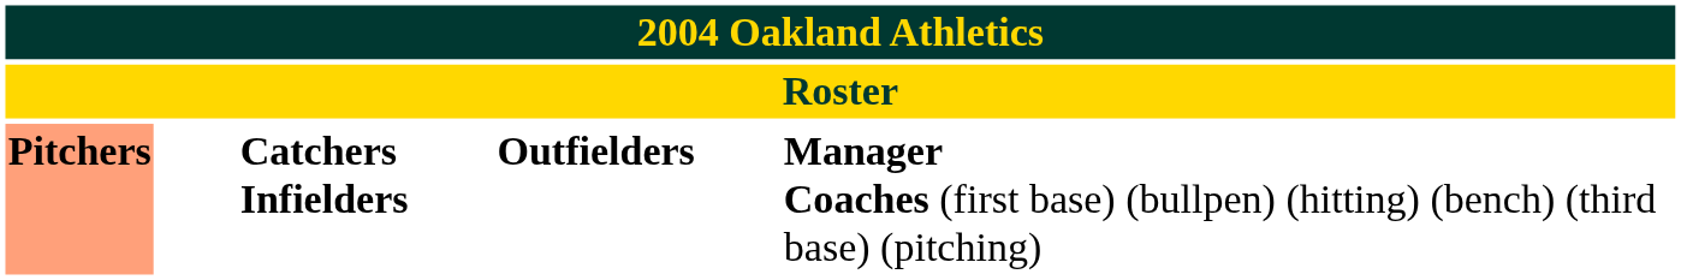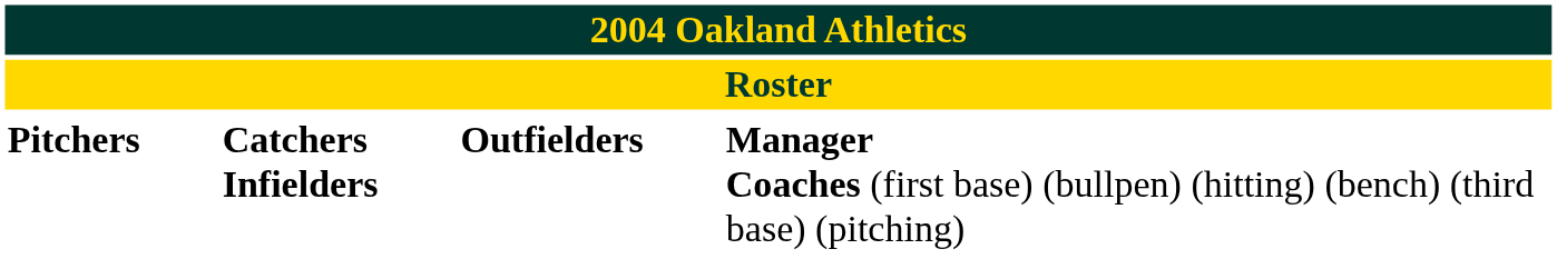Pitchers | column 1: lightsalmon background -> no background
